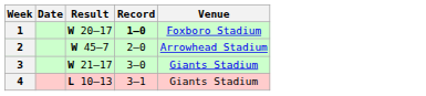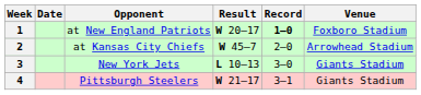+ column: Opponent | at New England Patriots | at Kansas City Chiefs | New York Jets | Pittsburgh Steelers
3 | Result: W 21–17 -> L 10–13
4 | Result: L 10–13 -> W 21–17
